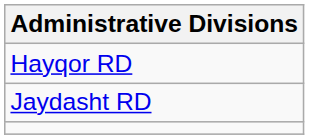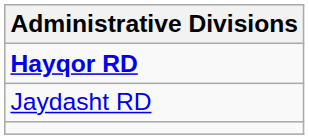row 2 | column 1: normal -> bold
